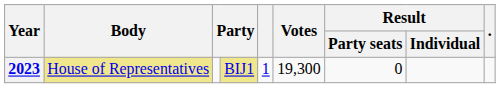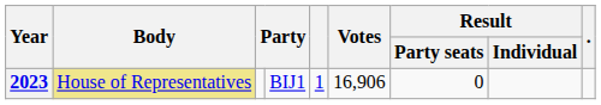2023 | column 4: khaki background -> no background
2023 | Votes: 19,300 -> 16,906
